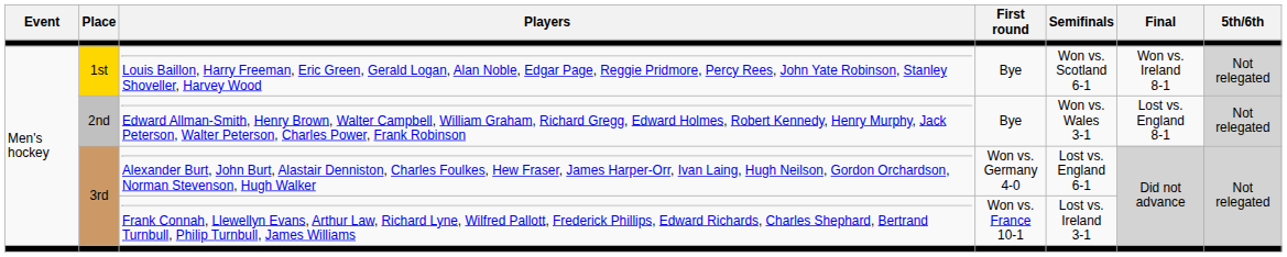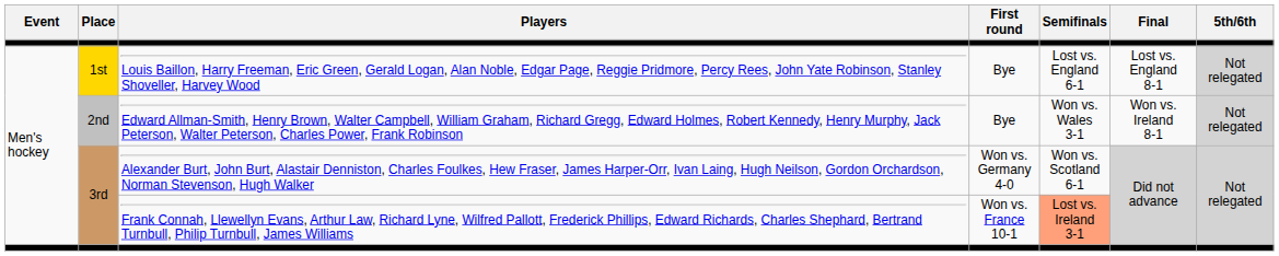row 3 | Semifinals: Won vs. Scotland 6-1 -> Lost vs. England 6-1
row 3 | Final: Won vs. Ireland 8-1 -> Lost vs. England 8-1
row 4 | Final: Lost vs. England 8-1 -> Won vs. Ireland 8-1
row 5 | Semifinals: Lost vs. England 6-1 -> Won vs. Scotland 6-1
row 6 | Semifinals: no background -> lightsalmon background
